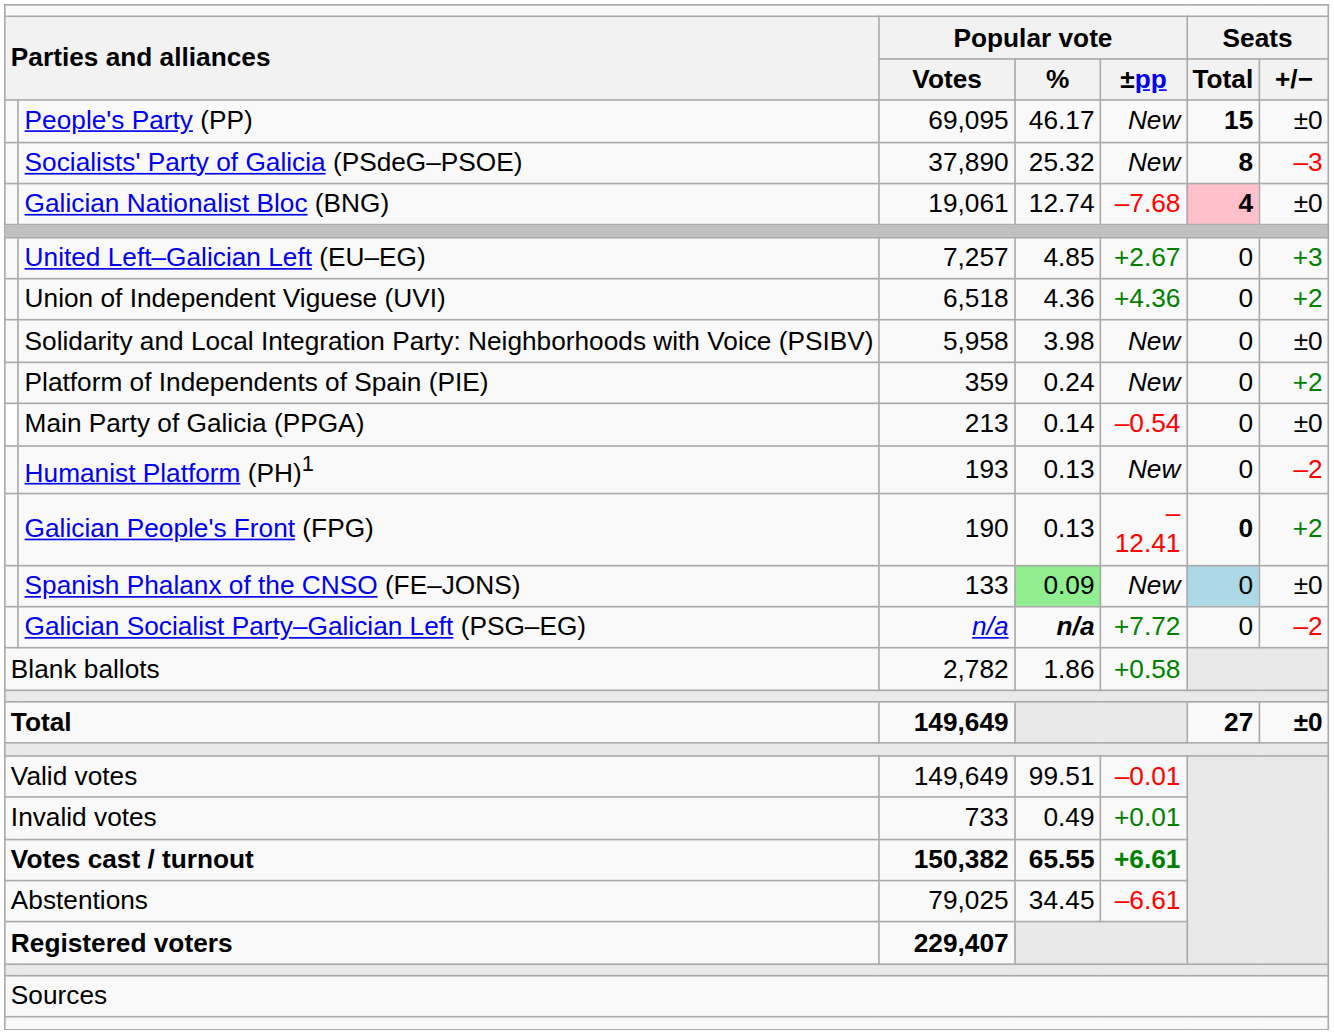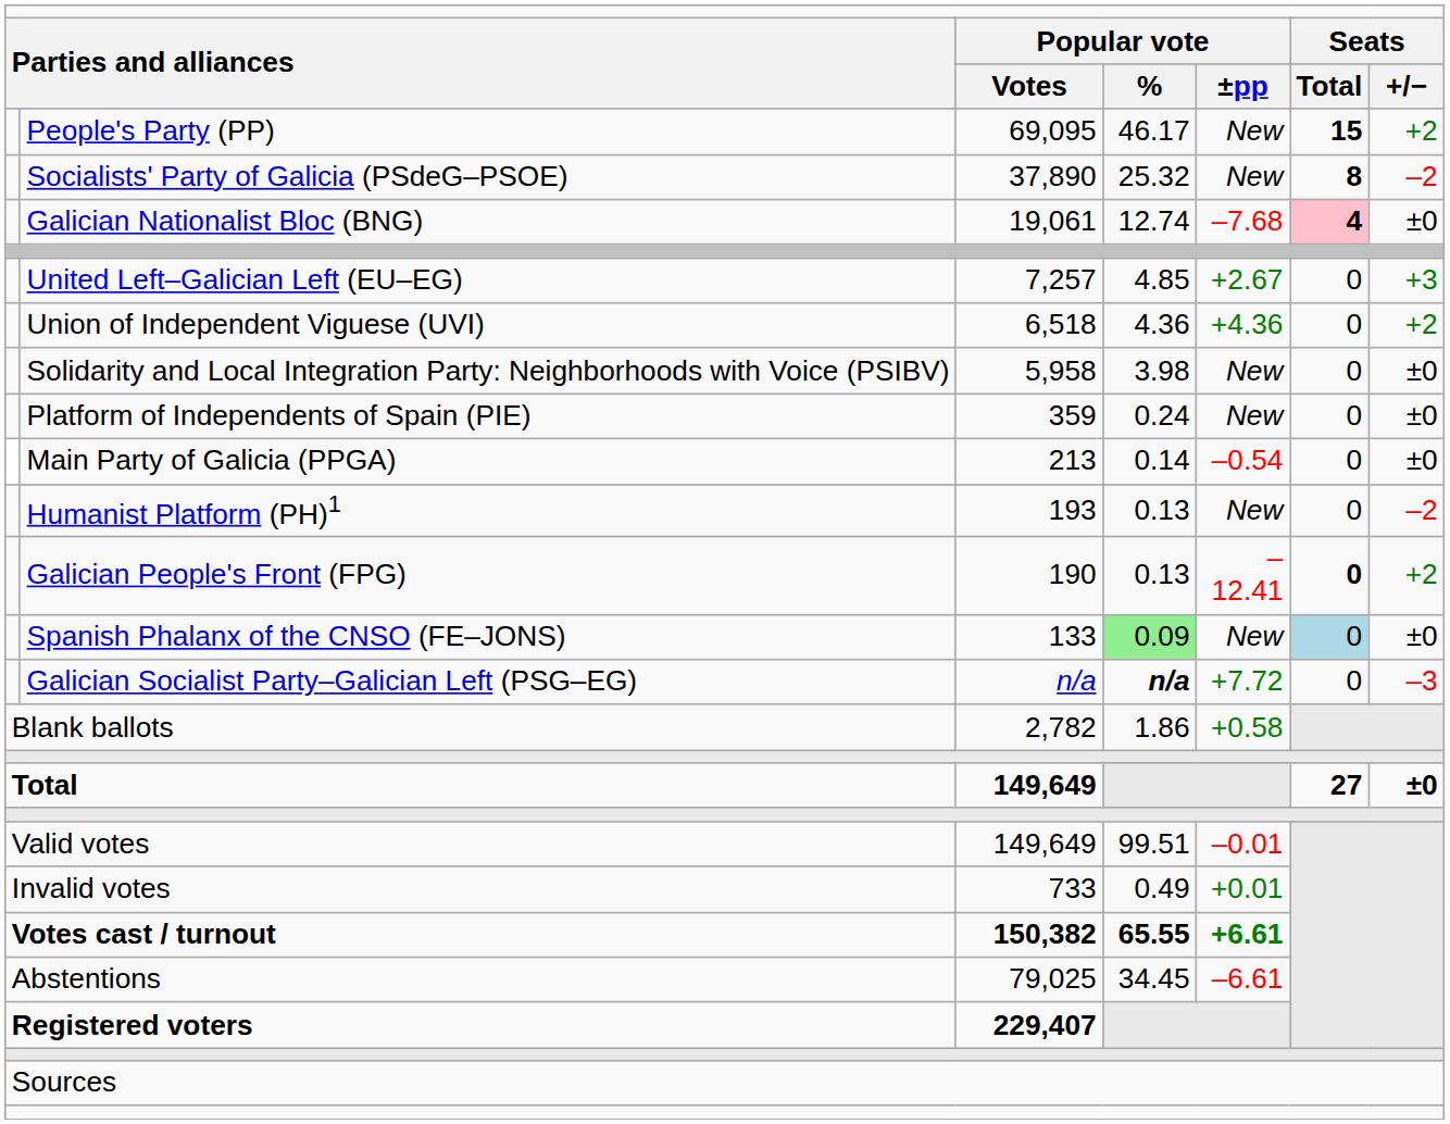People's Party (PP) | column 7: ±0 -> +2
Socialists' Party of Galicia (PSdeG–PSOE) | column 7: –3 -> –2
Platform of Independents of Spain (PIE) | column 7: +2 -> ±0
Galician Socialist Party–Galician Left (PSG–EG) | column 7: –2 -> –3
